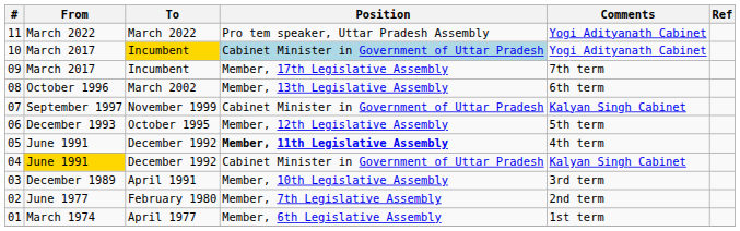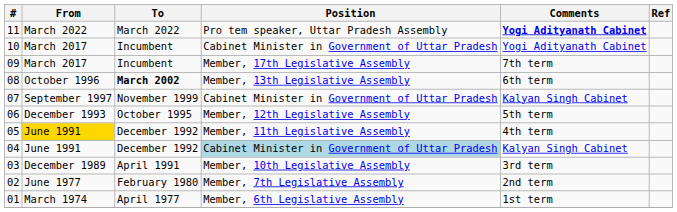11 | Comments: normal -> bold
10 | To: gold background -> no background
10 | Position: lightblue background -> no background
08 | To: normal -> bold
05 | From: no background -> gold background
05 | Position: bold -> normal
04 | From: gold background -> no background
04 | Position: no background -> lightblue background
